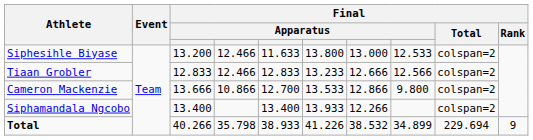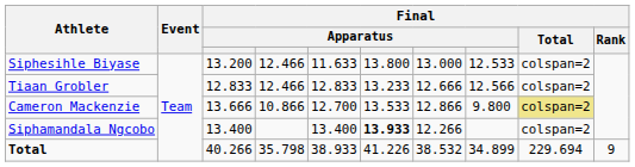Cameron Mackenzie | Final / Total: no background -> khaki background
Siphamandala Ngcobo | column 6: normal -> bold
